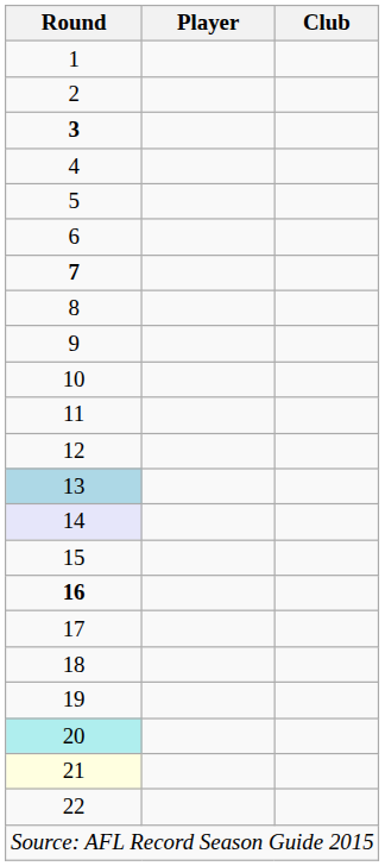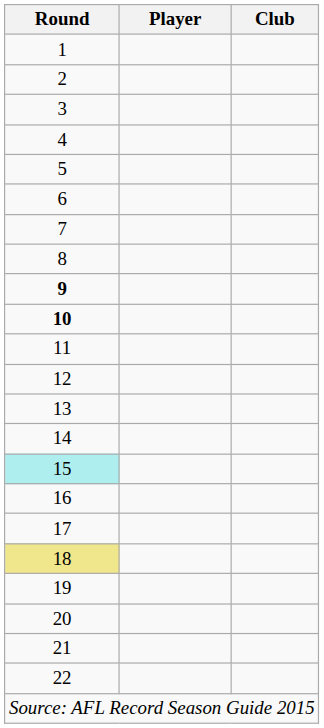3 | Round: bold -> normal
7 | Round: bold -> normal
9 | Round: normal -> bold
10 | Round: normal -> bold
13 | Round: lightblue background -> no background
14 | Round: lavender background -> no background
15 | Round: no background -> paleturquoise background
16 | Round: bold -> normal
18 | Round: no background -> khaki background
20 | Round: paleturquoise background -> no background
21 | Round: lightyellow background -> no background
